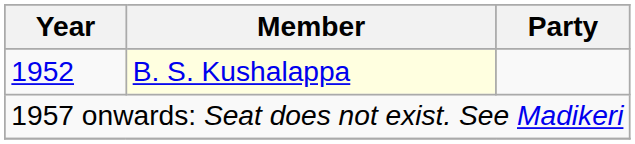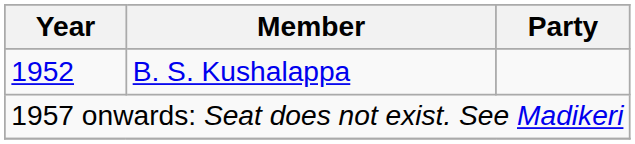1952 | Member: lightyellow background -> no background
